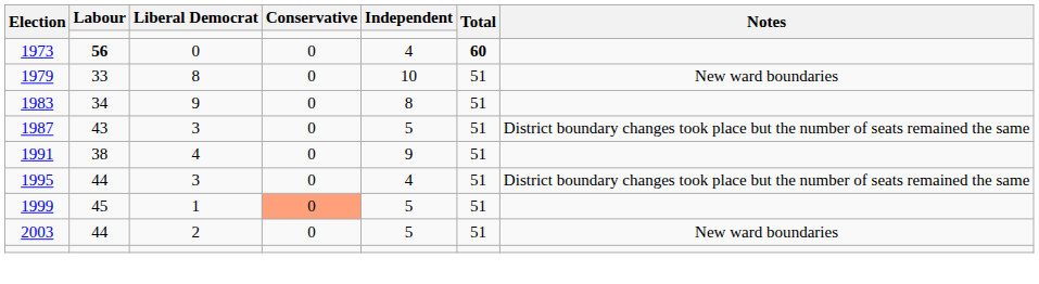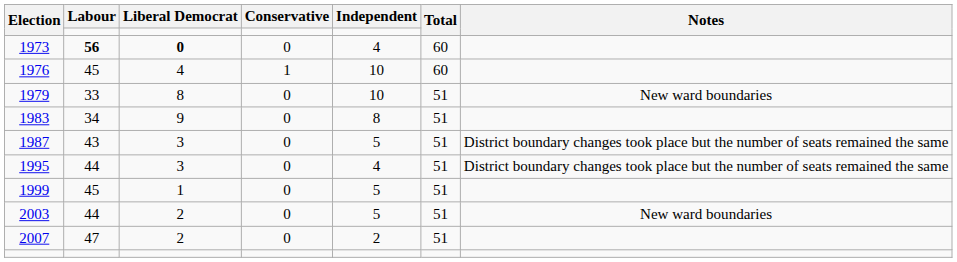1973 | Liberal Democrat: normal -> bold
1973 | Total: bold -> normal
+ row: 1976 | 45 | 4 | 1 | 10 | 60
- row: 1991 | 38 | 4 | 0 | 9 | 51
1999 | Conservative: lightsalmon background -> no background
+ row: 2007 | 47 | 2 | 0 | 2 | 51
